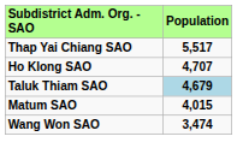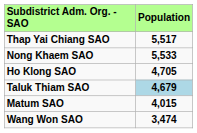+ row: Nong Khaem SAO | 5,533
Ho Klong SAO | Population: 4,707 -> 4,705
